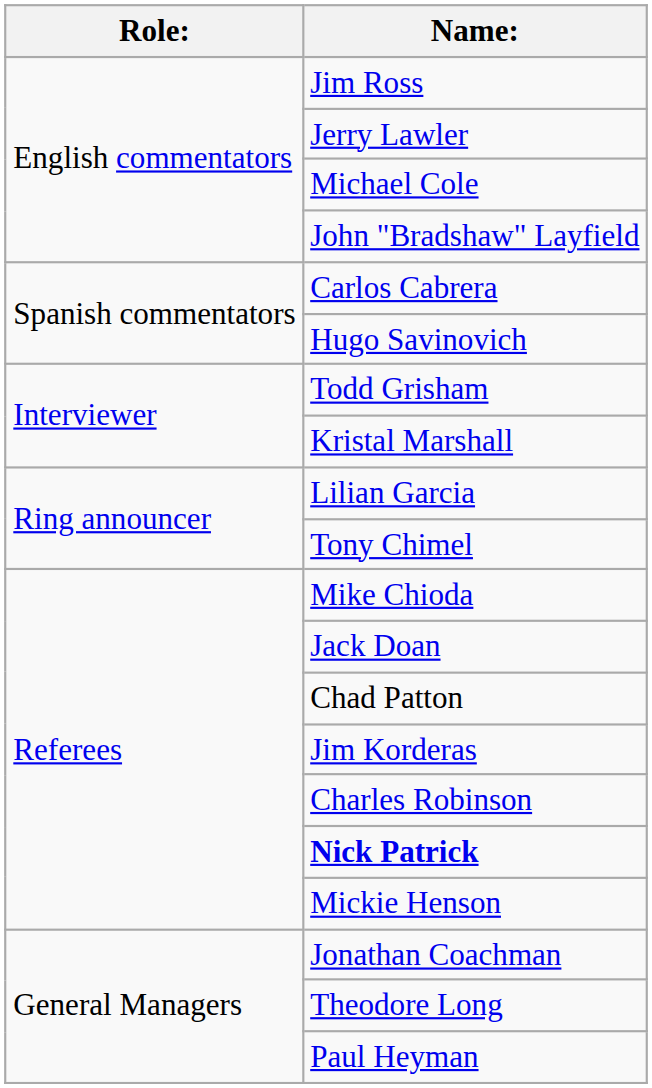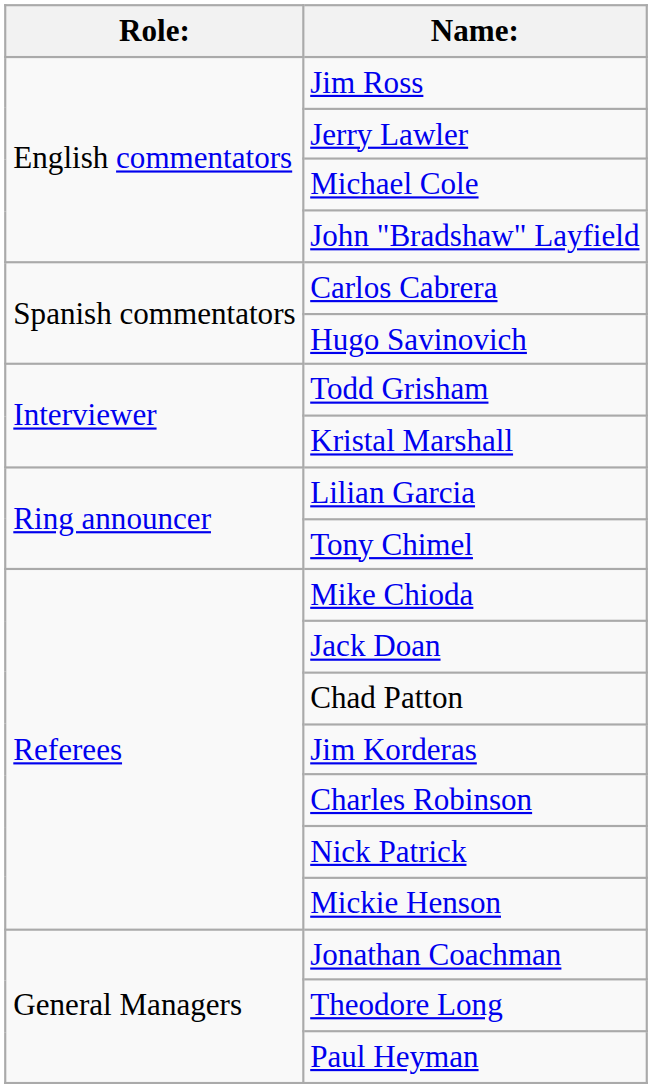Nick Patrick | Name:: bold -> normal
